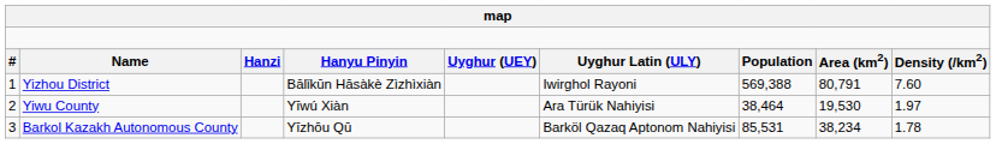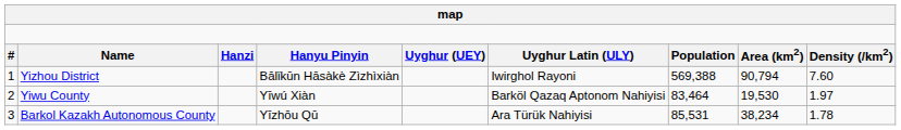Yizhou District | column 8: 80,791 -> 90,794
Yiwu County | column 6: Ara Türük Nahiyisi -> Barköl Qazaq Aptonom Nahiyisi
Yiwu County | column 7: 38,464 -> 83,464
Barkol Kazakh Autonomous County | column 6: Barköl Qazaq Aptonom Nahiyisi -> Ara Türük Nahiyisi
